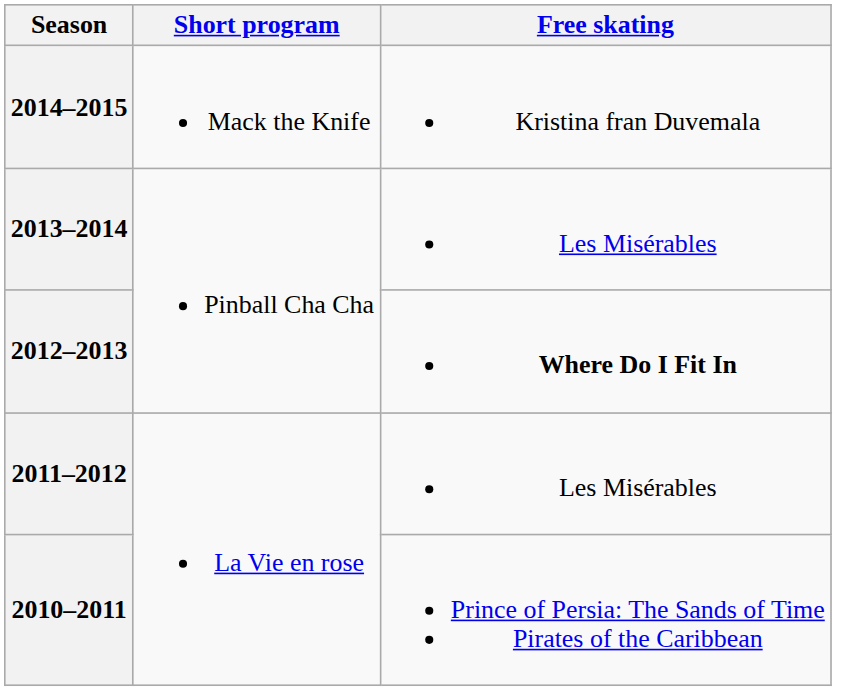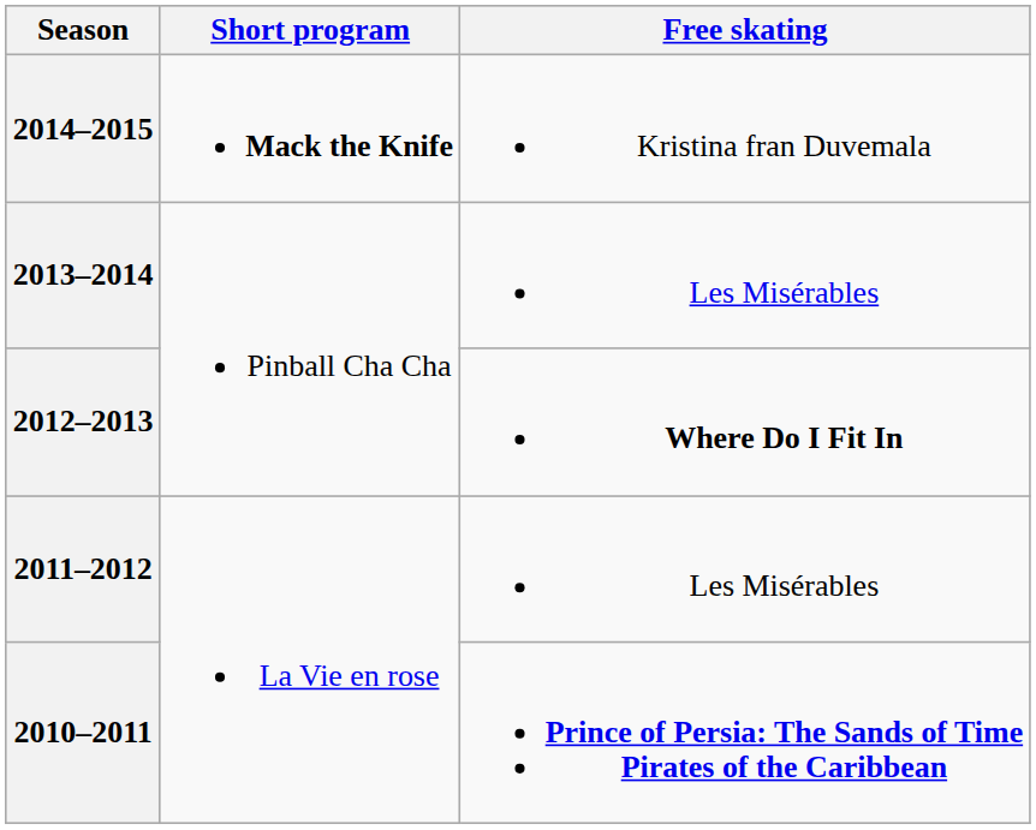2014–2015 | Short program: normal -> bold
2010–2011 | Free skating: normal -> bold
